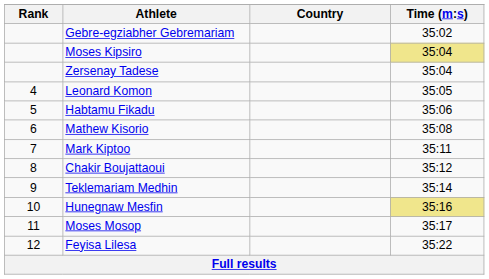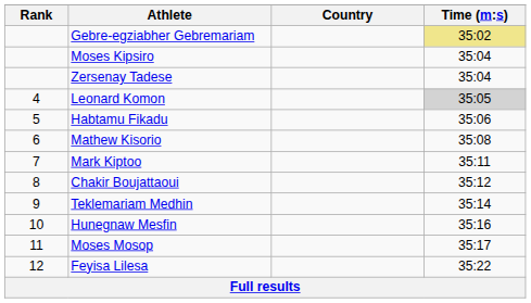Gebre-egziabher Gebremariam | Time (m:s): no background -> khaki background
Moses Kipsiro | Time (m:s): khaki background -> no background
Leonard Komon | Time (m:s): no background -> lightgrey background
Hunegnaw Mesfin | Time (m:s): khaki background -> no background
